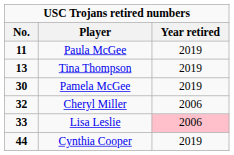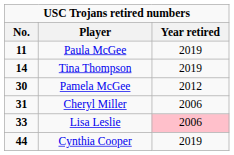Tina Thompson | No.: 13 -> 14
Pamela McGee | Year retired: 2019 -> 2012
Cheryl Miller | No.: 32 -> 31
